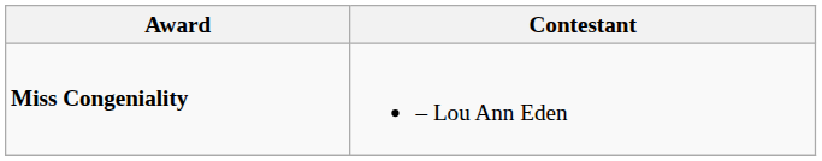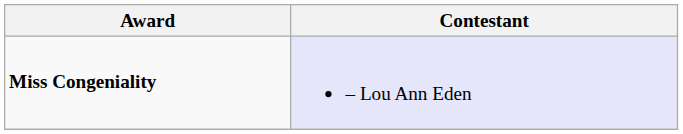Miss Congeniality | Contestant: no background -> lavender background
